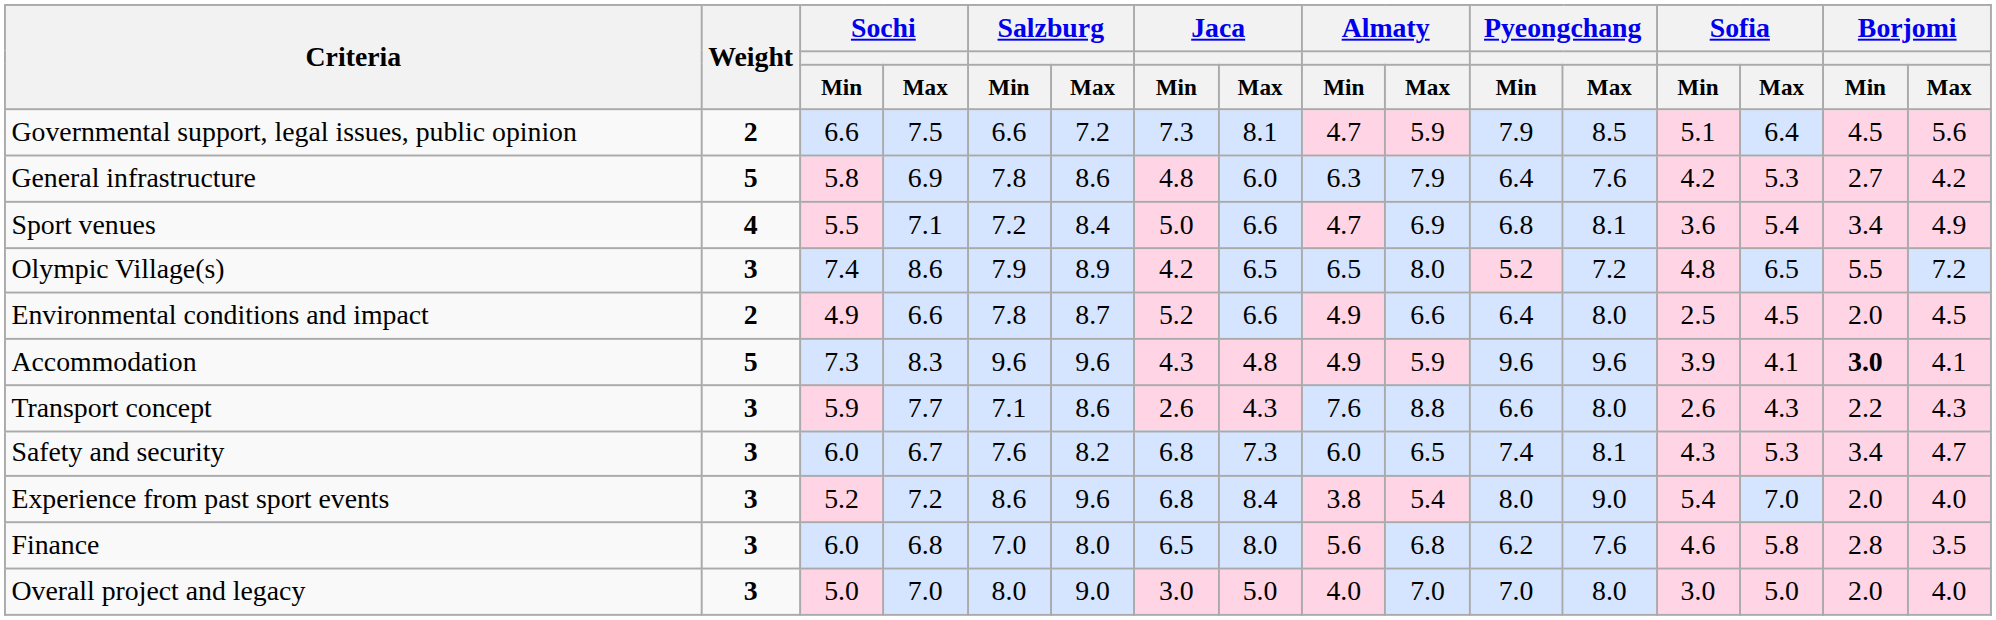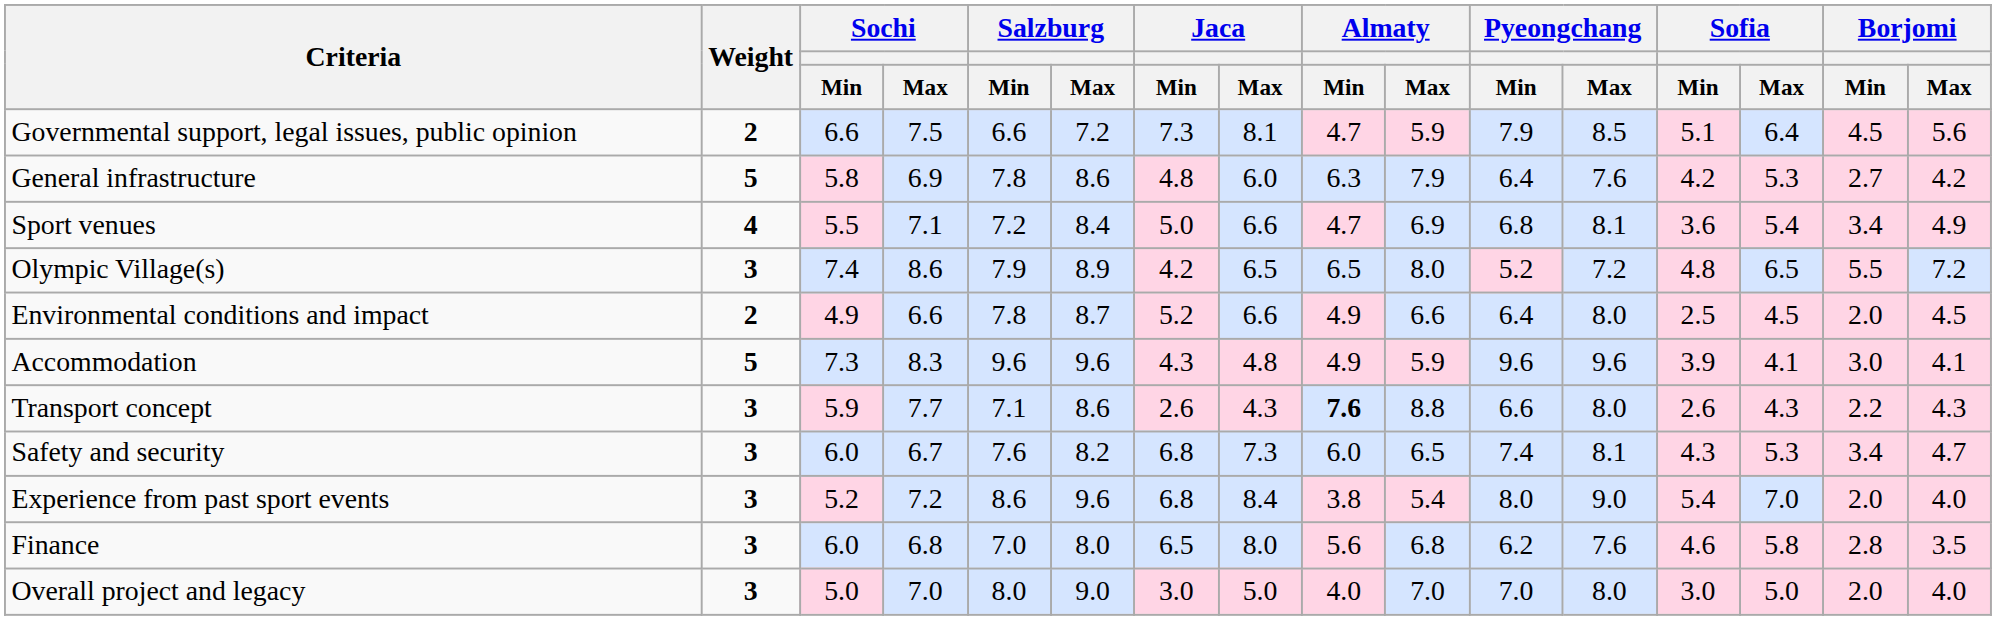Accommodation | Borjomi / Min: bold -> normal
Transport concept | Almaty / Min: normal -> bold
